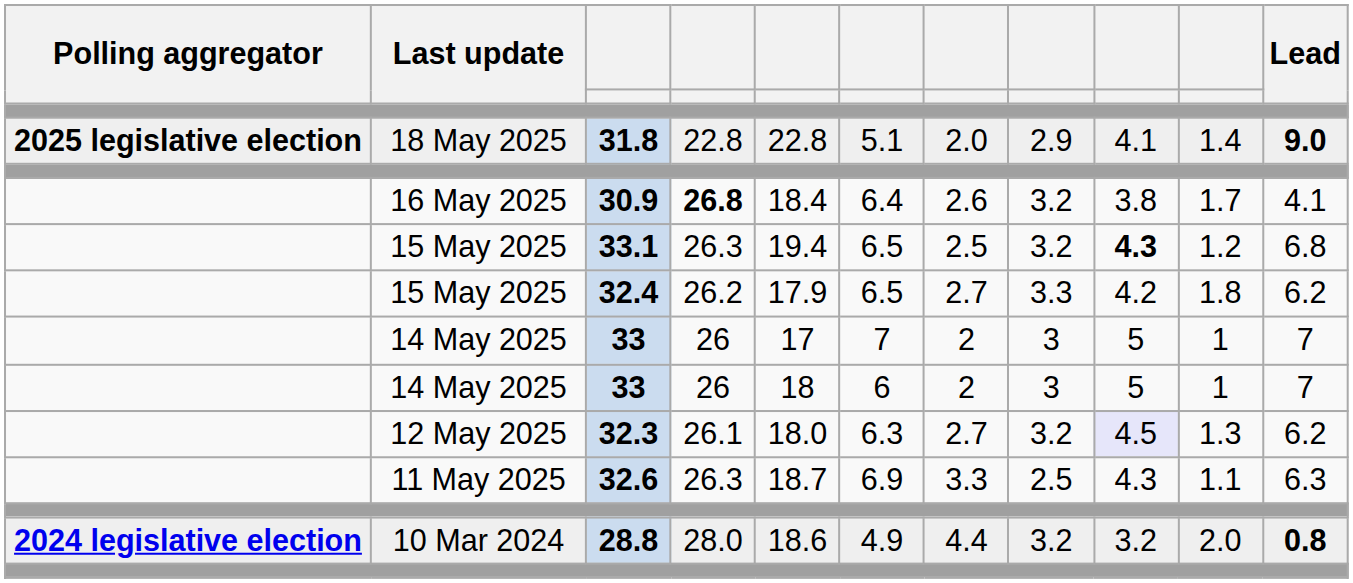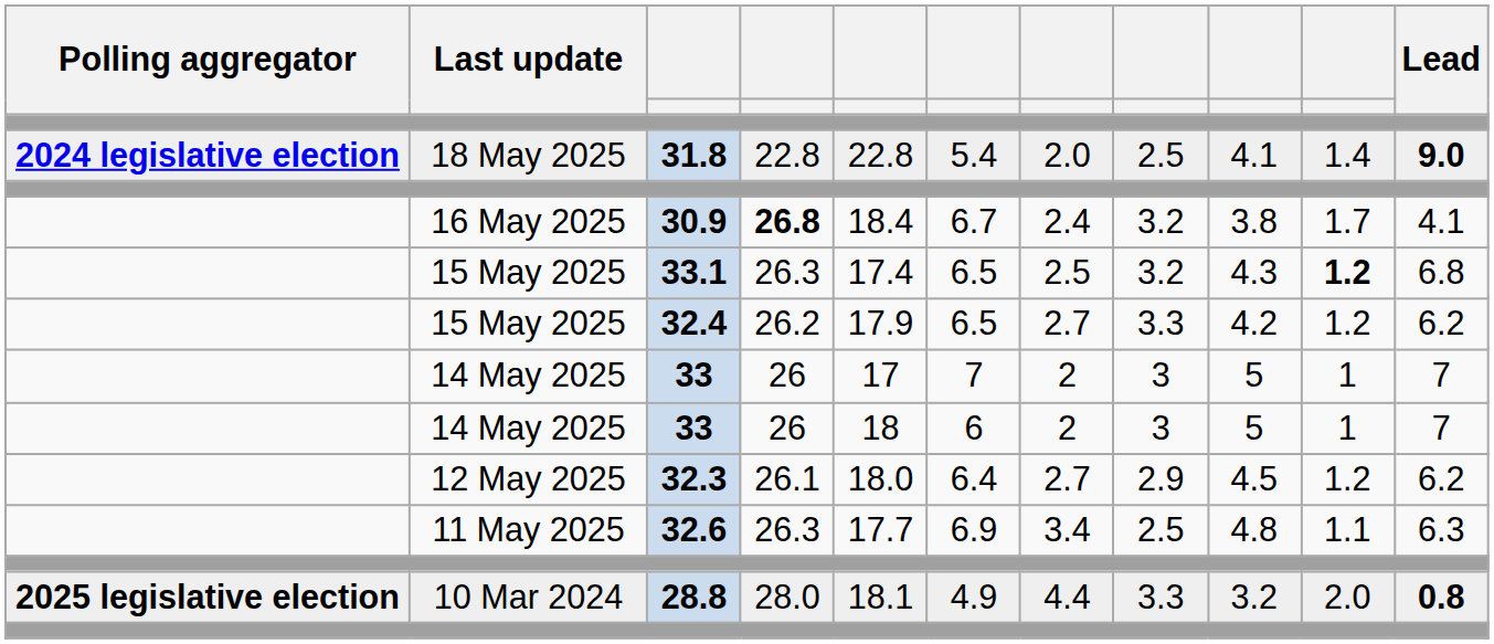31.8 | Polling aggregator: 2025 legislative election -> 2024 legislative election
31.8 | column 6: 5.1 -> 5.4
31.8 | column 8: 2.9 -> 2.5
30.9 | column 6: 6.4 -> 6.7
30.9 | column 7: 2.6 -> 2.4
33.1 | column 5: 19.4 -> 17.4
33.1 | column 9: bold -> normal
33.1 | column 10: normal -> bold
32.4 | column 10: 1.8 -> 1.2
32.3 | column 6: 6.3 -> 6.4
32.3 | column 8: 3.2 -> 2.9
32.3 | column 9: lavender background -> no background
32.3 | column 10: 1.3 -> 1.2
32.6 | column 5: 18.7 -> 17.7
32.6 | column 7: 3.3 -> 3.4
32.6 | column 9: 4.3 -> 4.8
28.8 | Polling aggregator: 2024 legislative election -> 2025 legislative election
28.8 | column 5: 18.6 -> 18.1
28.8 | column 8: 3.2 -> 3.3
